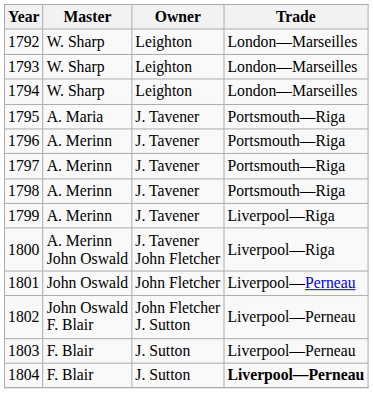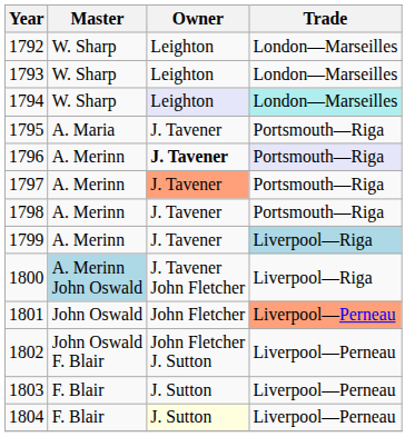1794 | Owner: no background -> lavender background
1794 | Trade: no background -> paleturquoise background
1796 | Owner: normal -> bold
1796 | Trade: no background -> lavender background
1797 | Owner: no background -> lightsalmon background
1799 | Trade: no background -> lightblue background
1800 | Master: no background -> lightblue background
1801 | Trade: no background -> lightsalmon background
1804 | Owner: no background -> lightyellow background
1804 | Trade: bold -> normal
